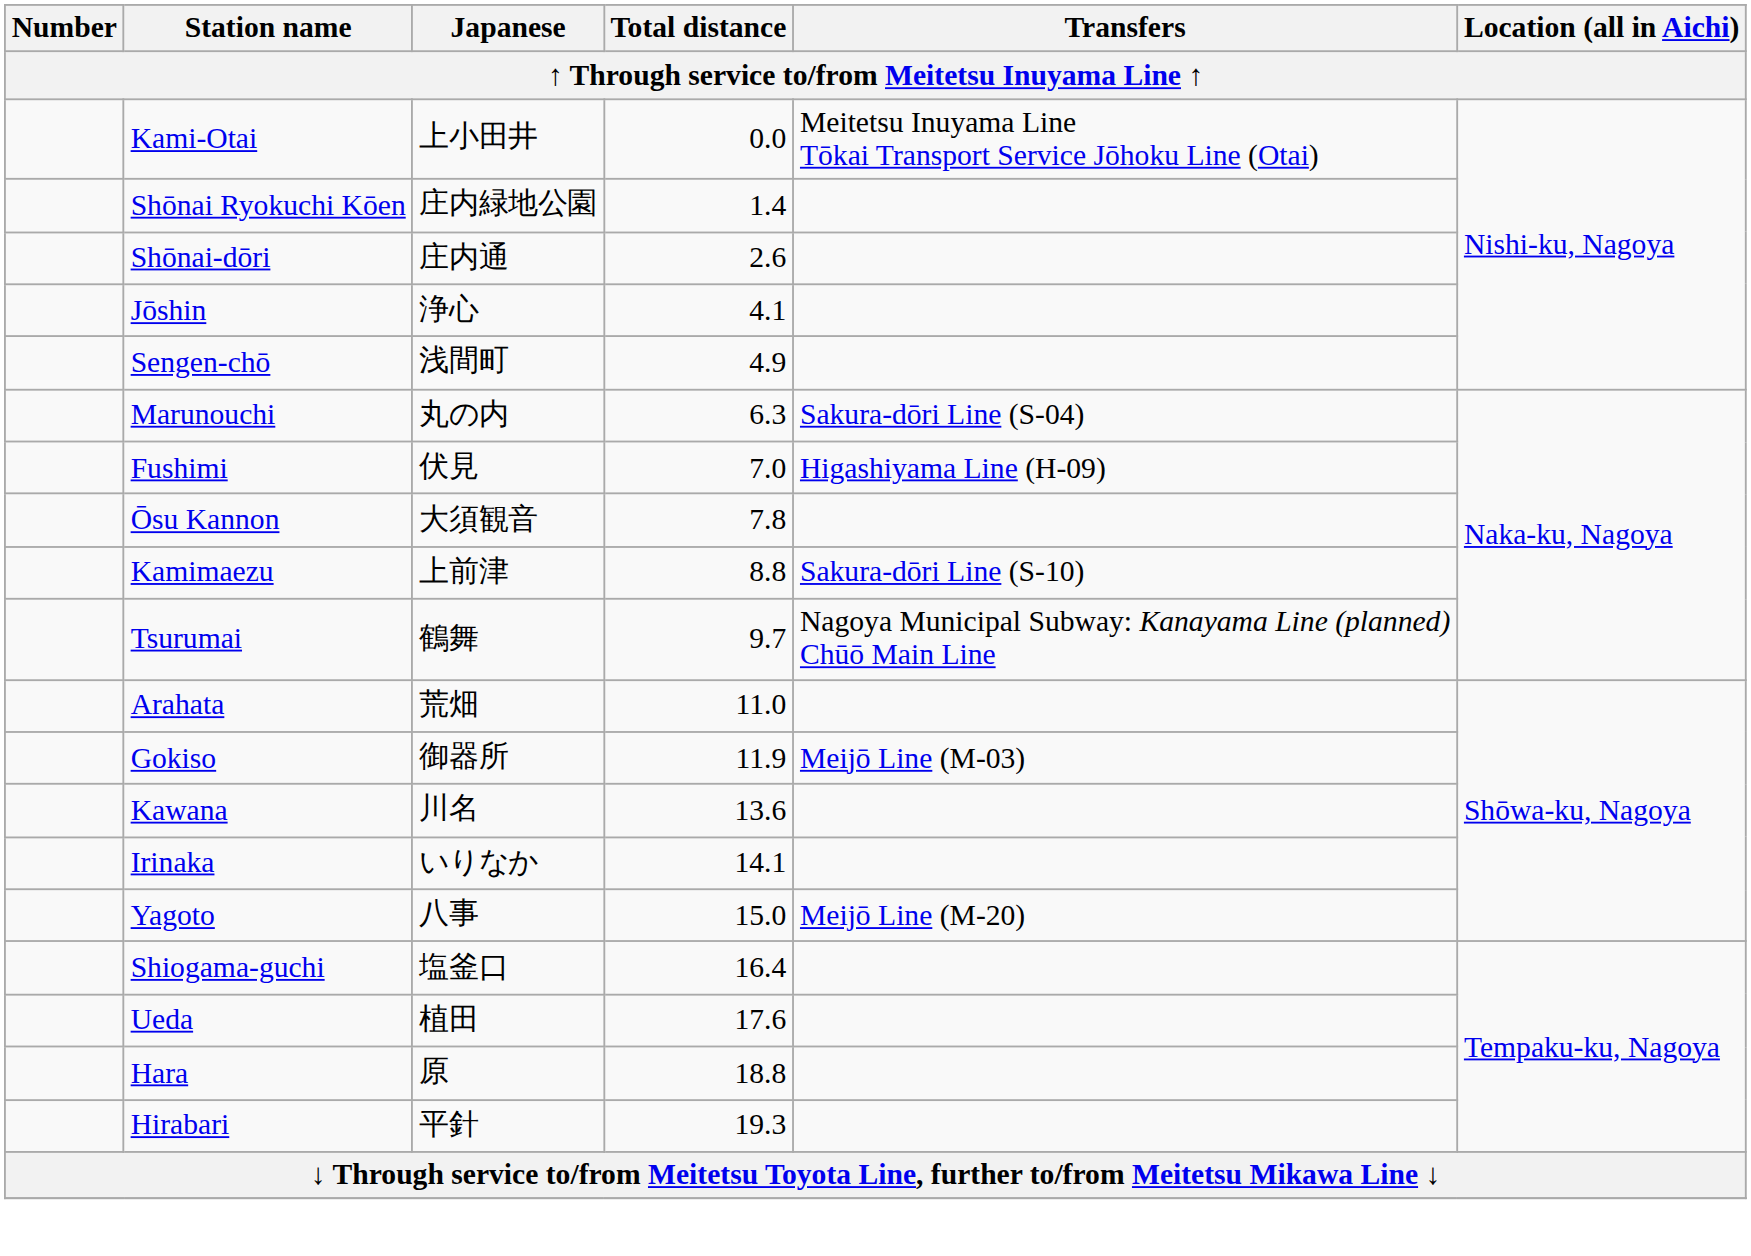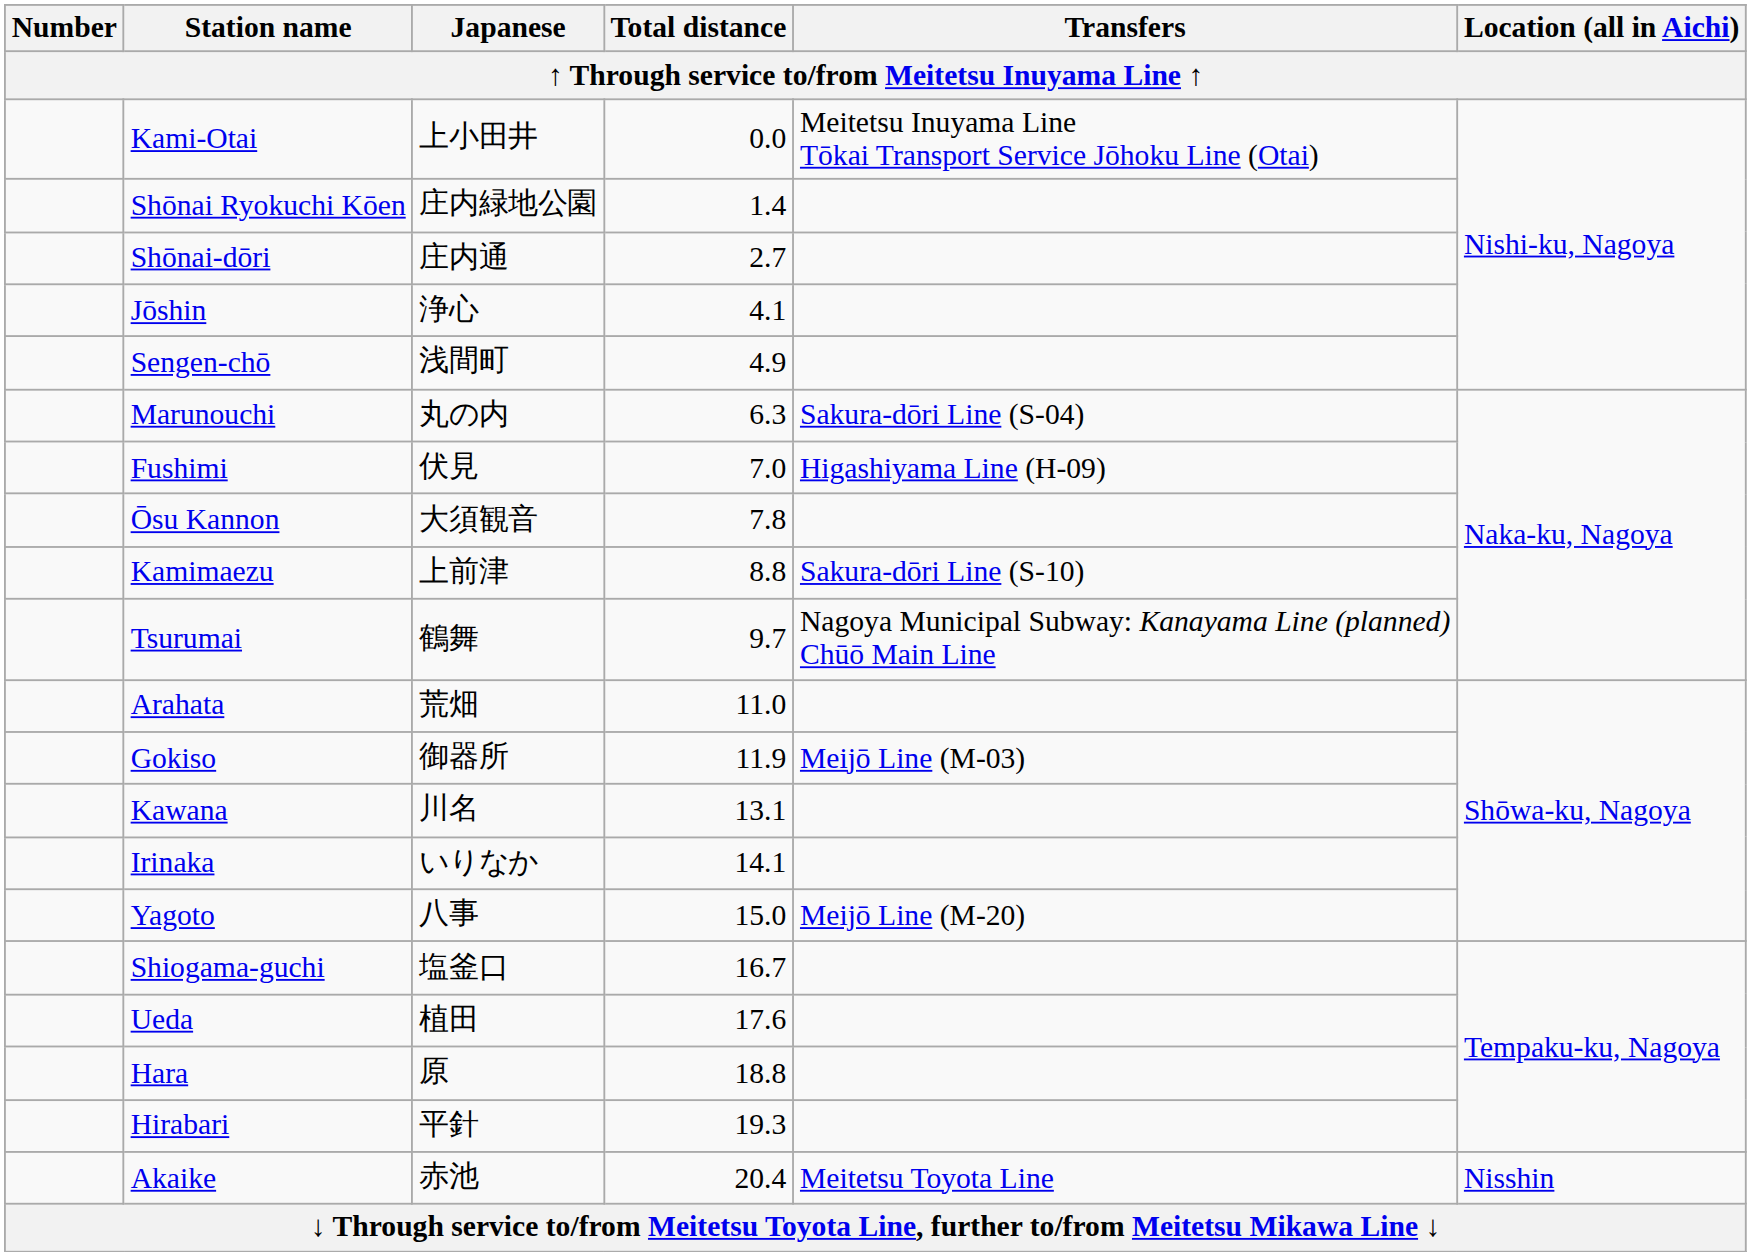Shōnai-dōri | Total distance: 2.6 -> 2.7
Kawana | Total distance: 13.6 -> 13.1
Shiogama-guchi | Total distance: 16.4 -> 16.7
+ row: Akaike | 赤池 | 20.4 | Meitetsu Toyota Line | Nisshin
